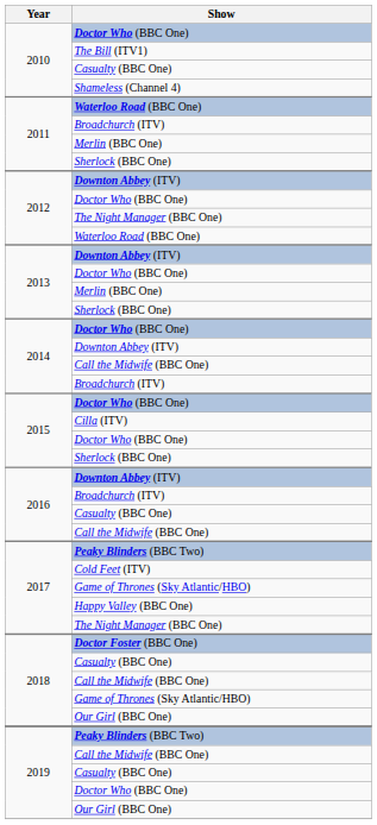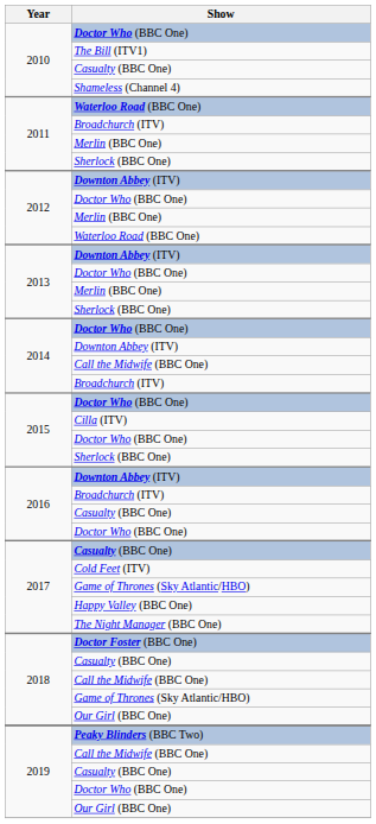row 12 | Show: The Night Manager (BBC One) -> Merlin (BBC One)
row 29 | Show: Call the Midwife (BBC One) -> Doctor Who (BBC One)
row 30 | Show: Peaky Blinders (BBC Two) -> Casualty (BBC One)
